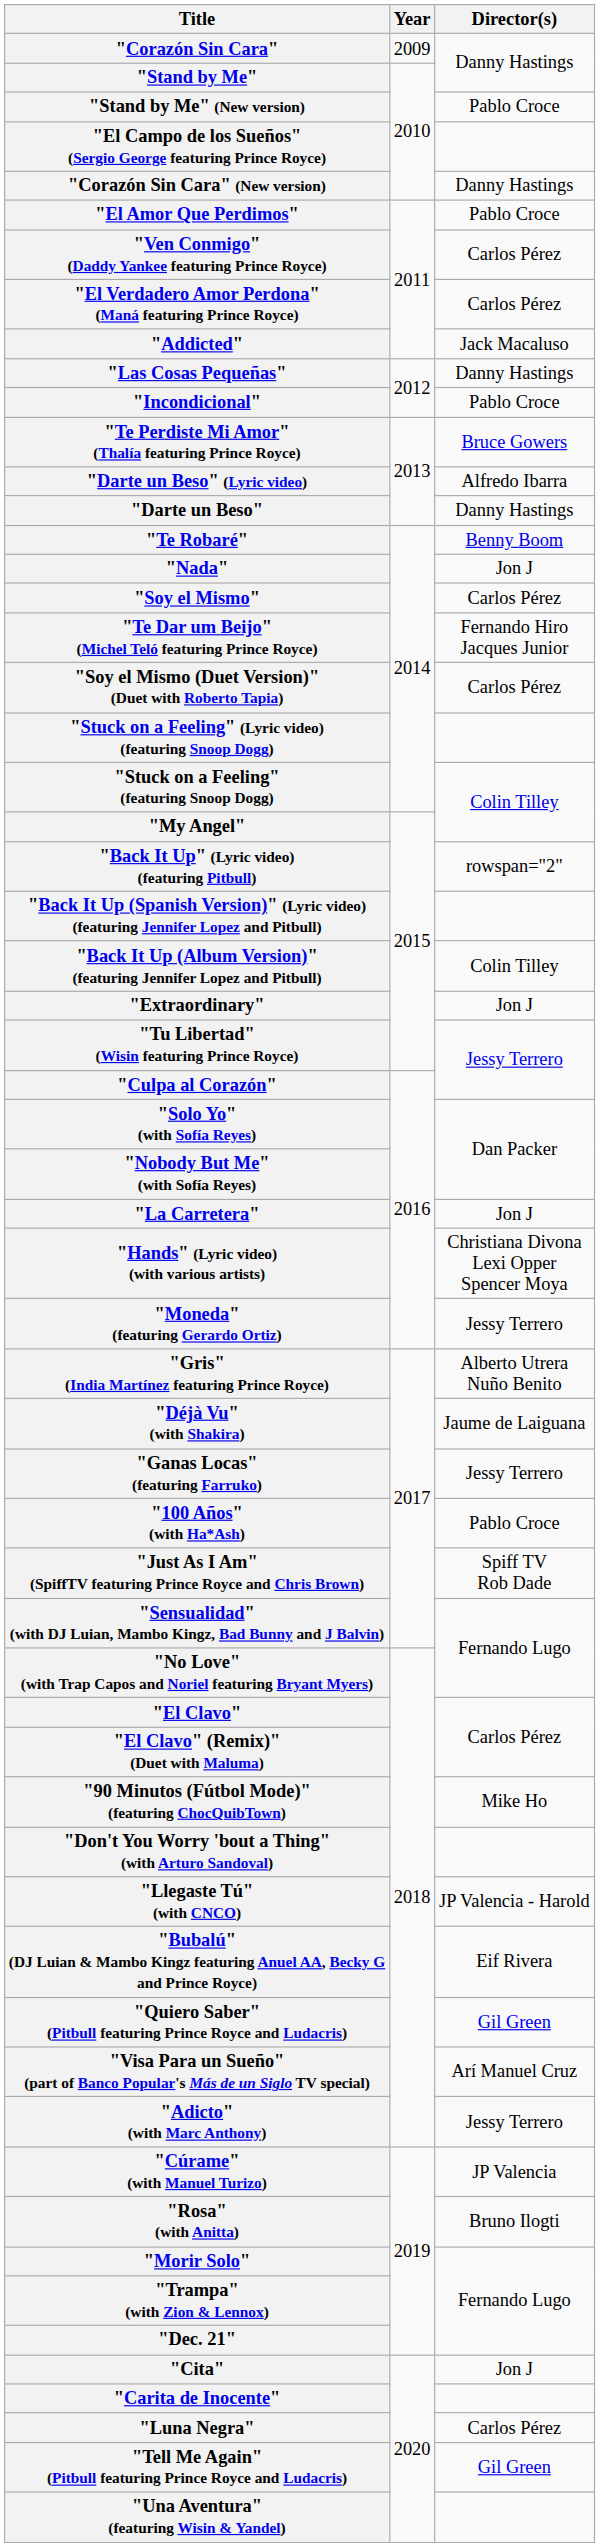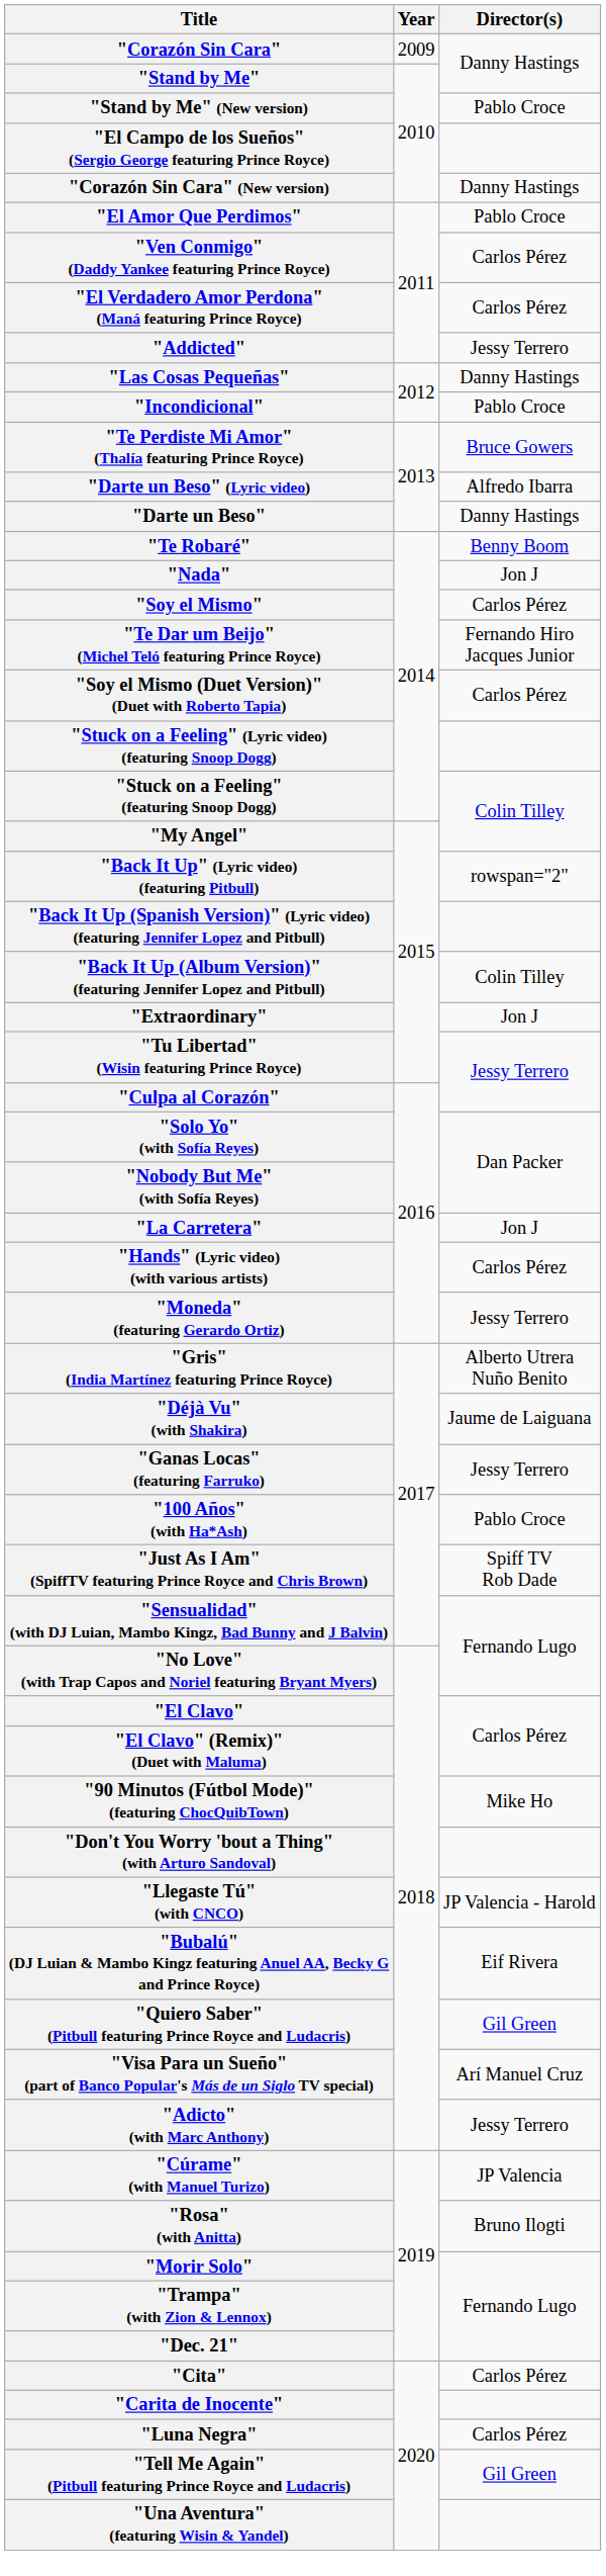"Addicted" | Director(s): Jack Macaluso -> Jessy Terrero
"Hands" (Lyric video) (with various artists) | Director(s): Christiana Divona Lexi Opper Spencer Moya -> Carlos Pérez
"Cita" | Director(s): Jon J -> Carlos Pérez
